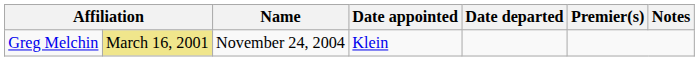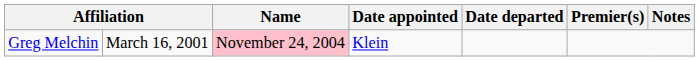Greg Melchin | column 2: khaki background -> no background
Greg Melchin | Name: no background -> pink background
